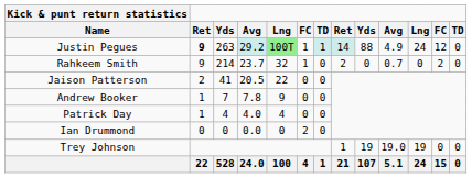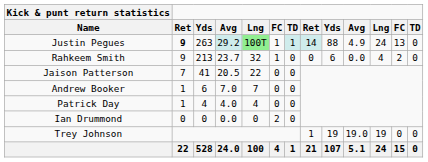Justin Pegues | column 12: 12 -> 13
Rahkeem Smith | column 3: 214 -> 213
Rahkeem Smith | column 8: 2 -> 0
Rahkeem Smith | column 9: 0 -> 6
Rahkeem Smith | column 10: 0.7 -> 0.0
Rahkeem Smith | column 11: 0 -> 4
Jaison Patterson | column 2: 2 -> 7
Andrew Booker | column 3: 7 -> 6
Andrew Booker | column 4: 7.8 -> 7.0
Andrew Booker | column 5: 9 -> 7
